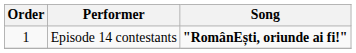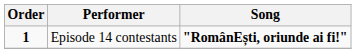Episode 14 contestants | Order: normal -> bold
